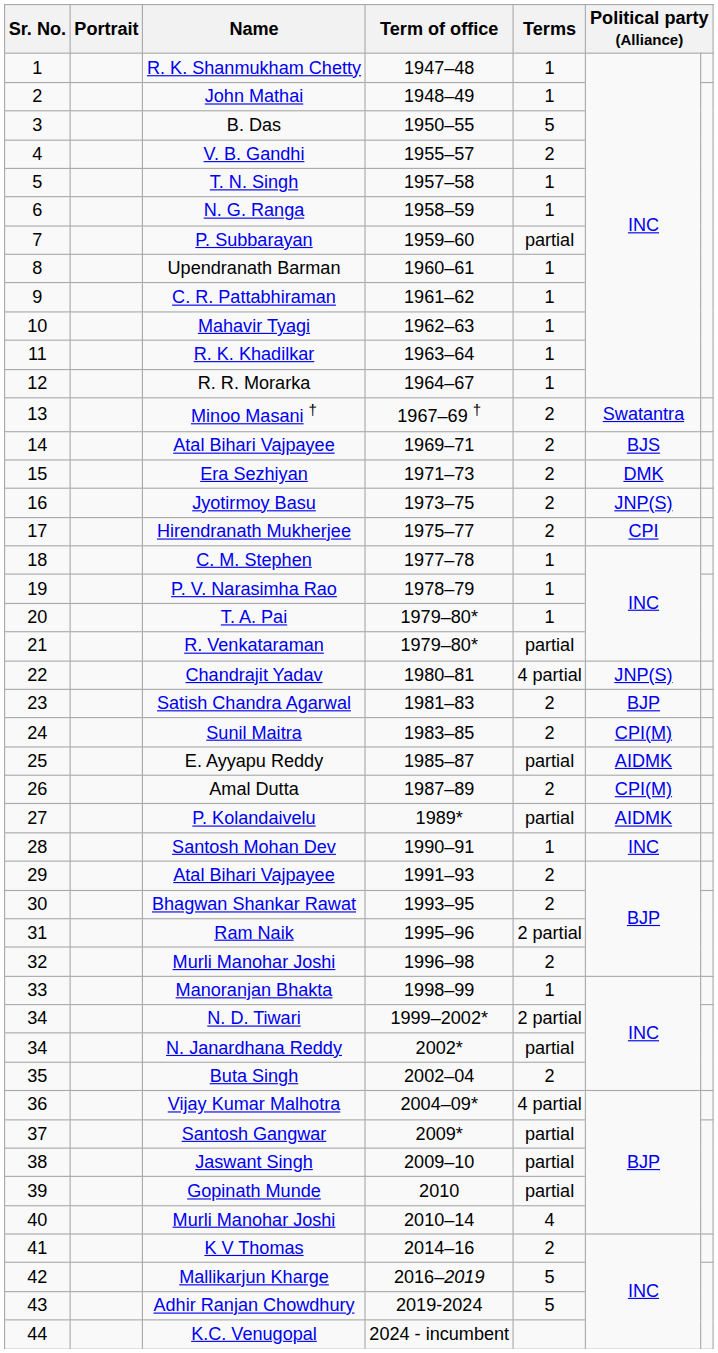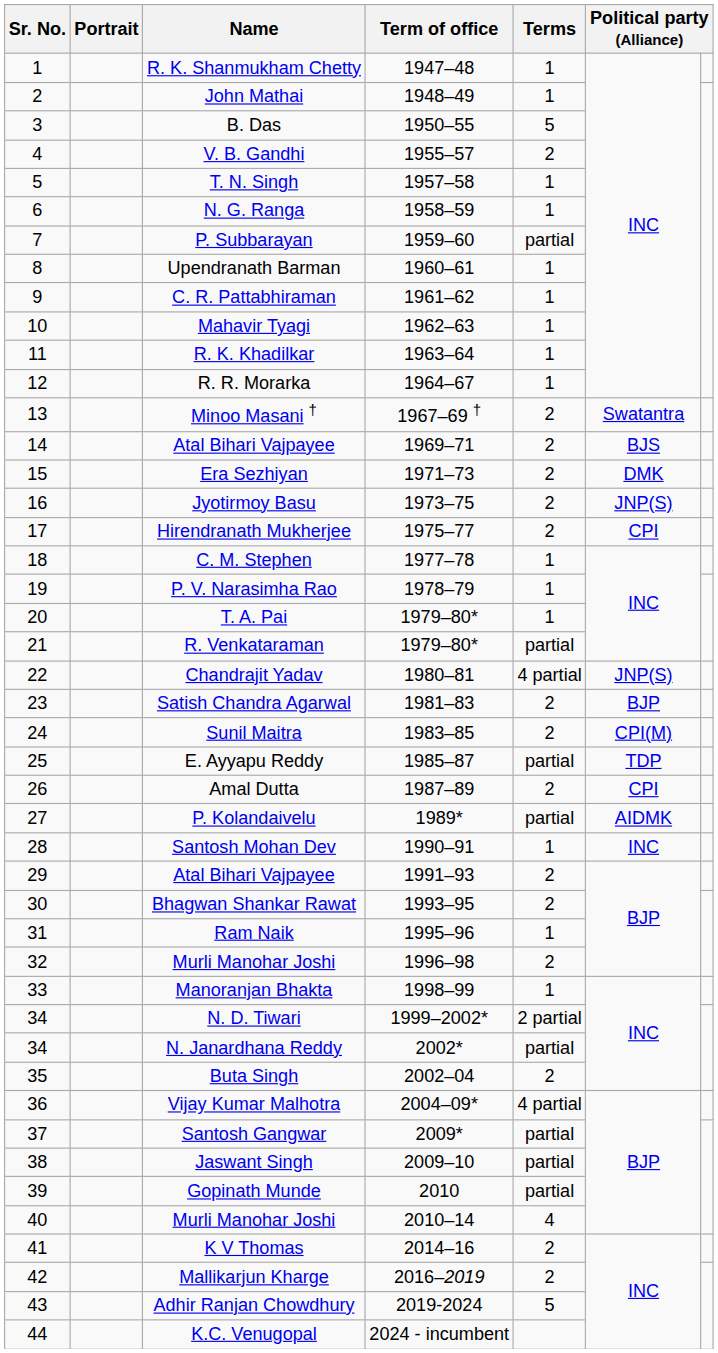E. Ayyapu Reddy | column 6: AIDMK -> TDP
Amal Dutta | column 6: CPI(M) -> CPI
Ram Naik | Terms: 2 partial -> 1
Mallikarjun Kharge | Terms: 5 -> 2
